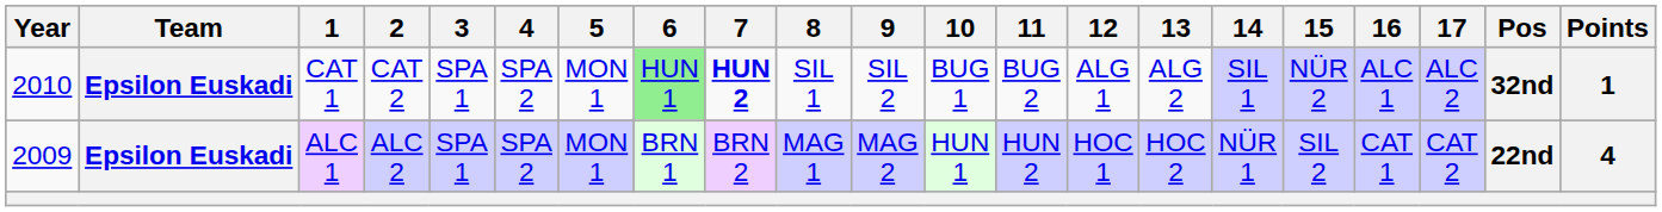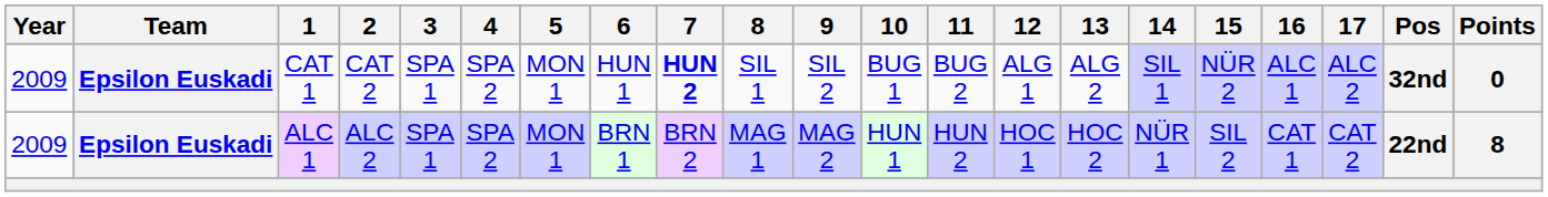row 2 | Year: 2010 -> 2009
row 2 | 6: lightgreen background -> no background
row 2 | Points: 1 -> 0
row 3 | Points: 4 -> 8
